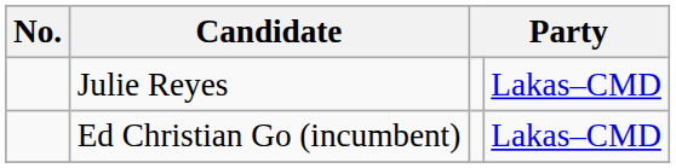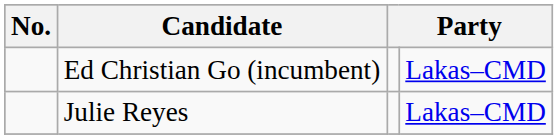rows swapped: Ed Christian Go (incumbent) <-> Julie Reyes
